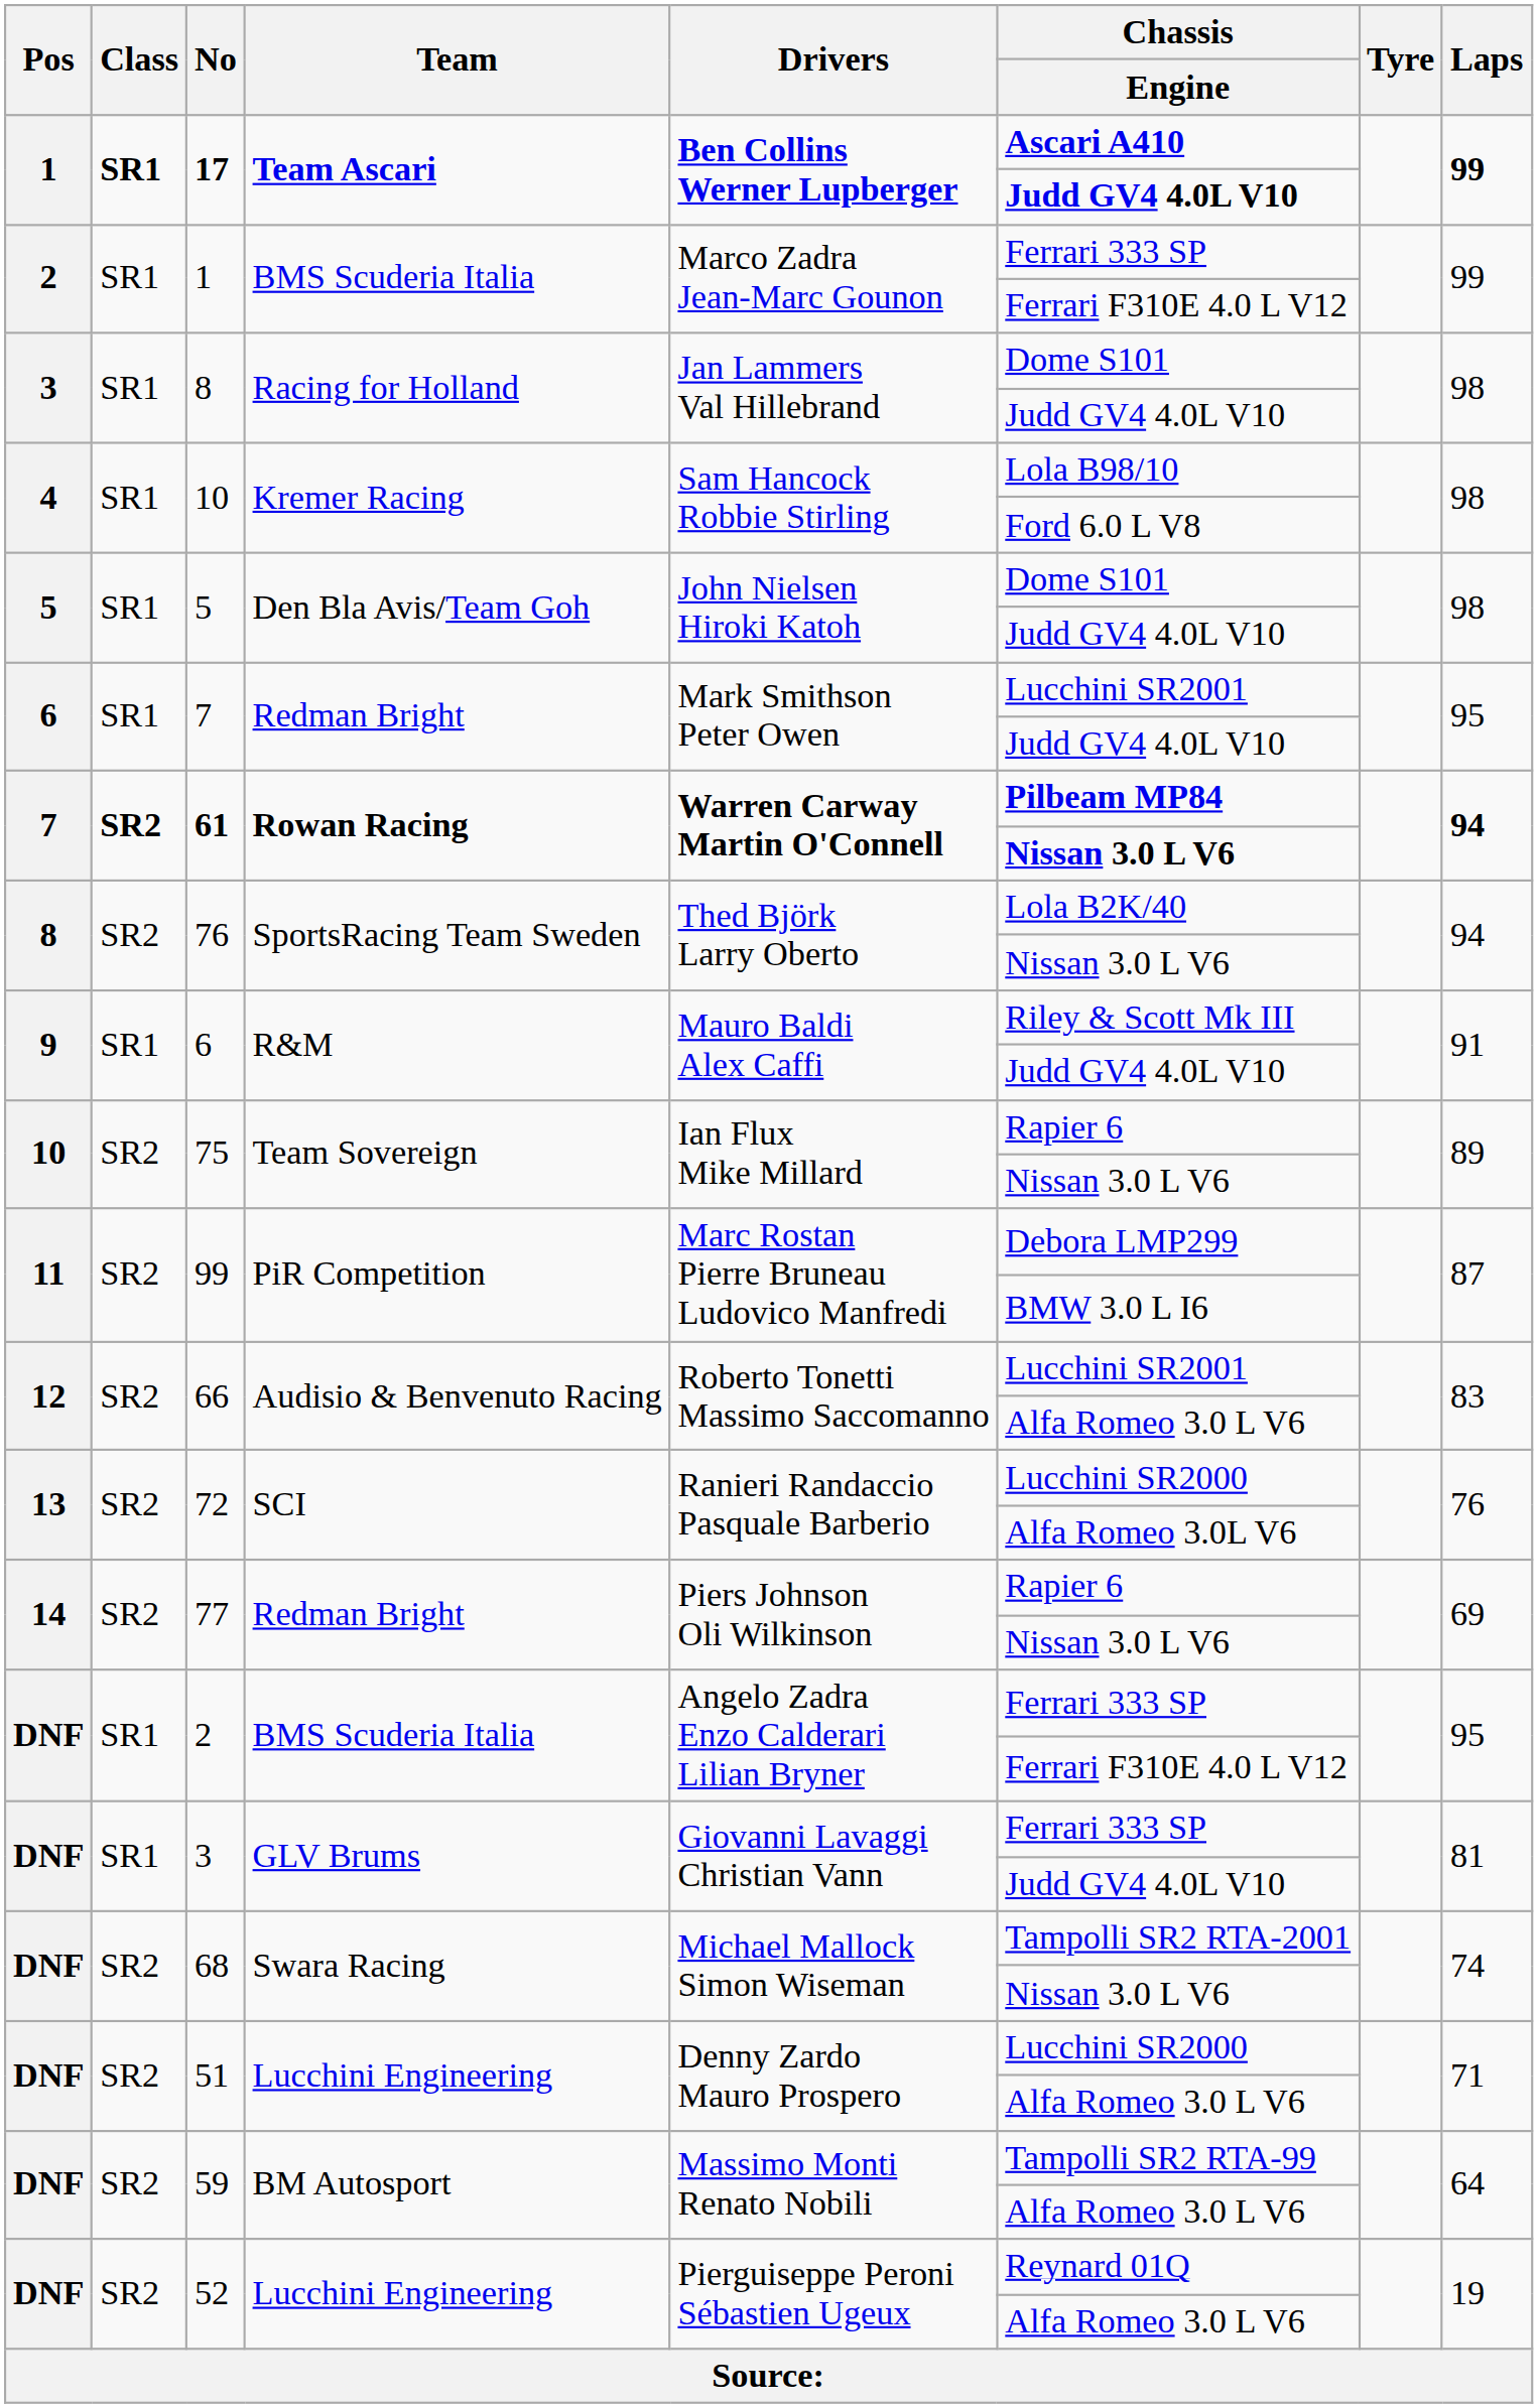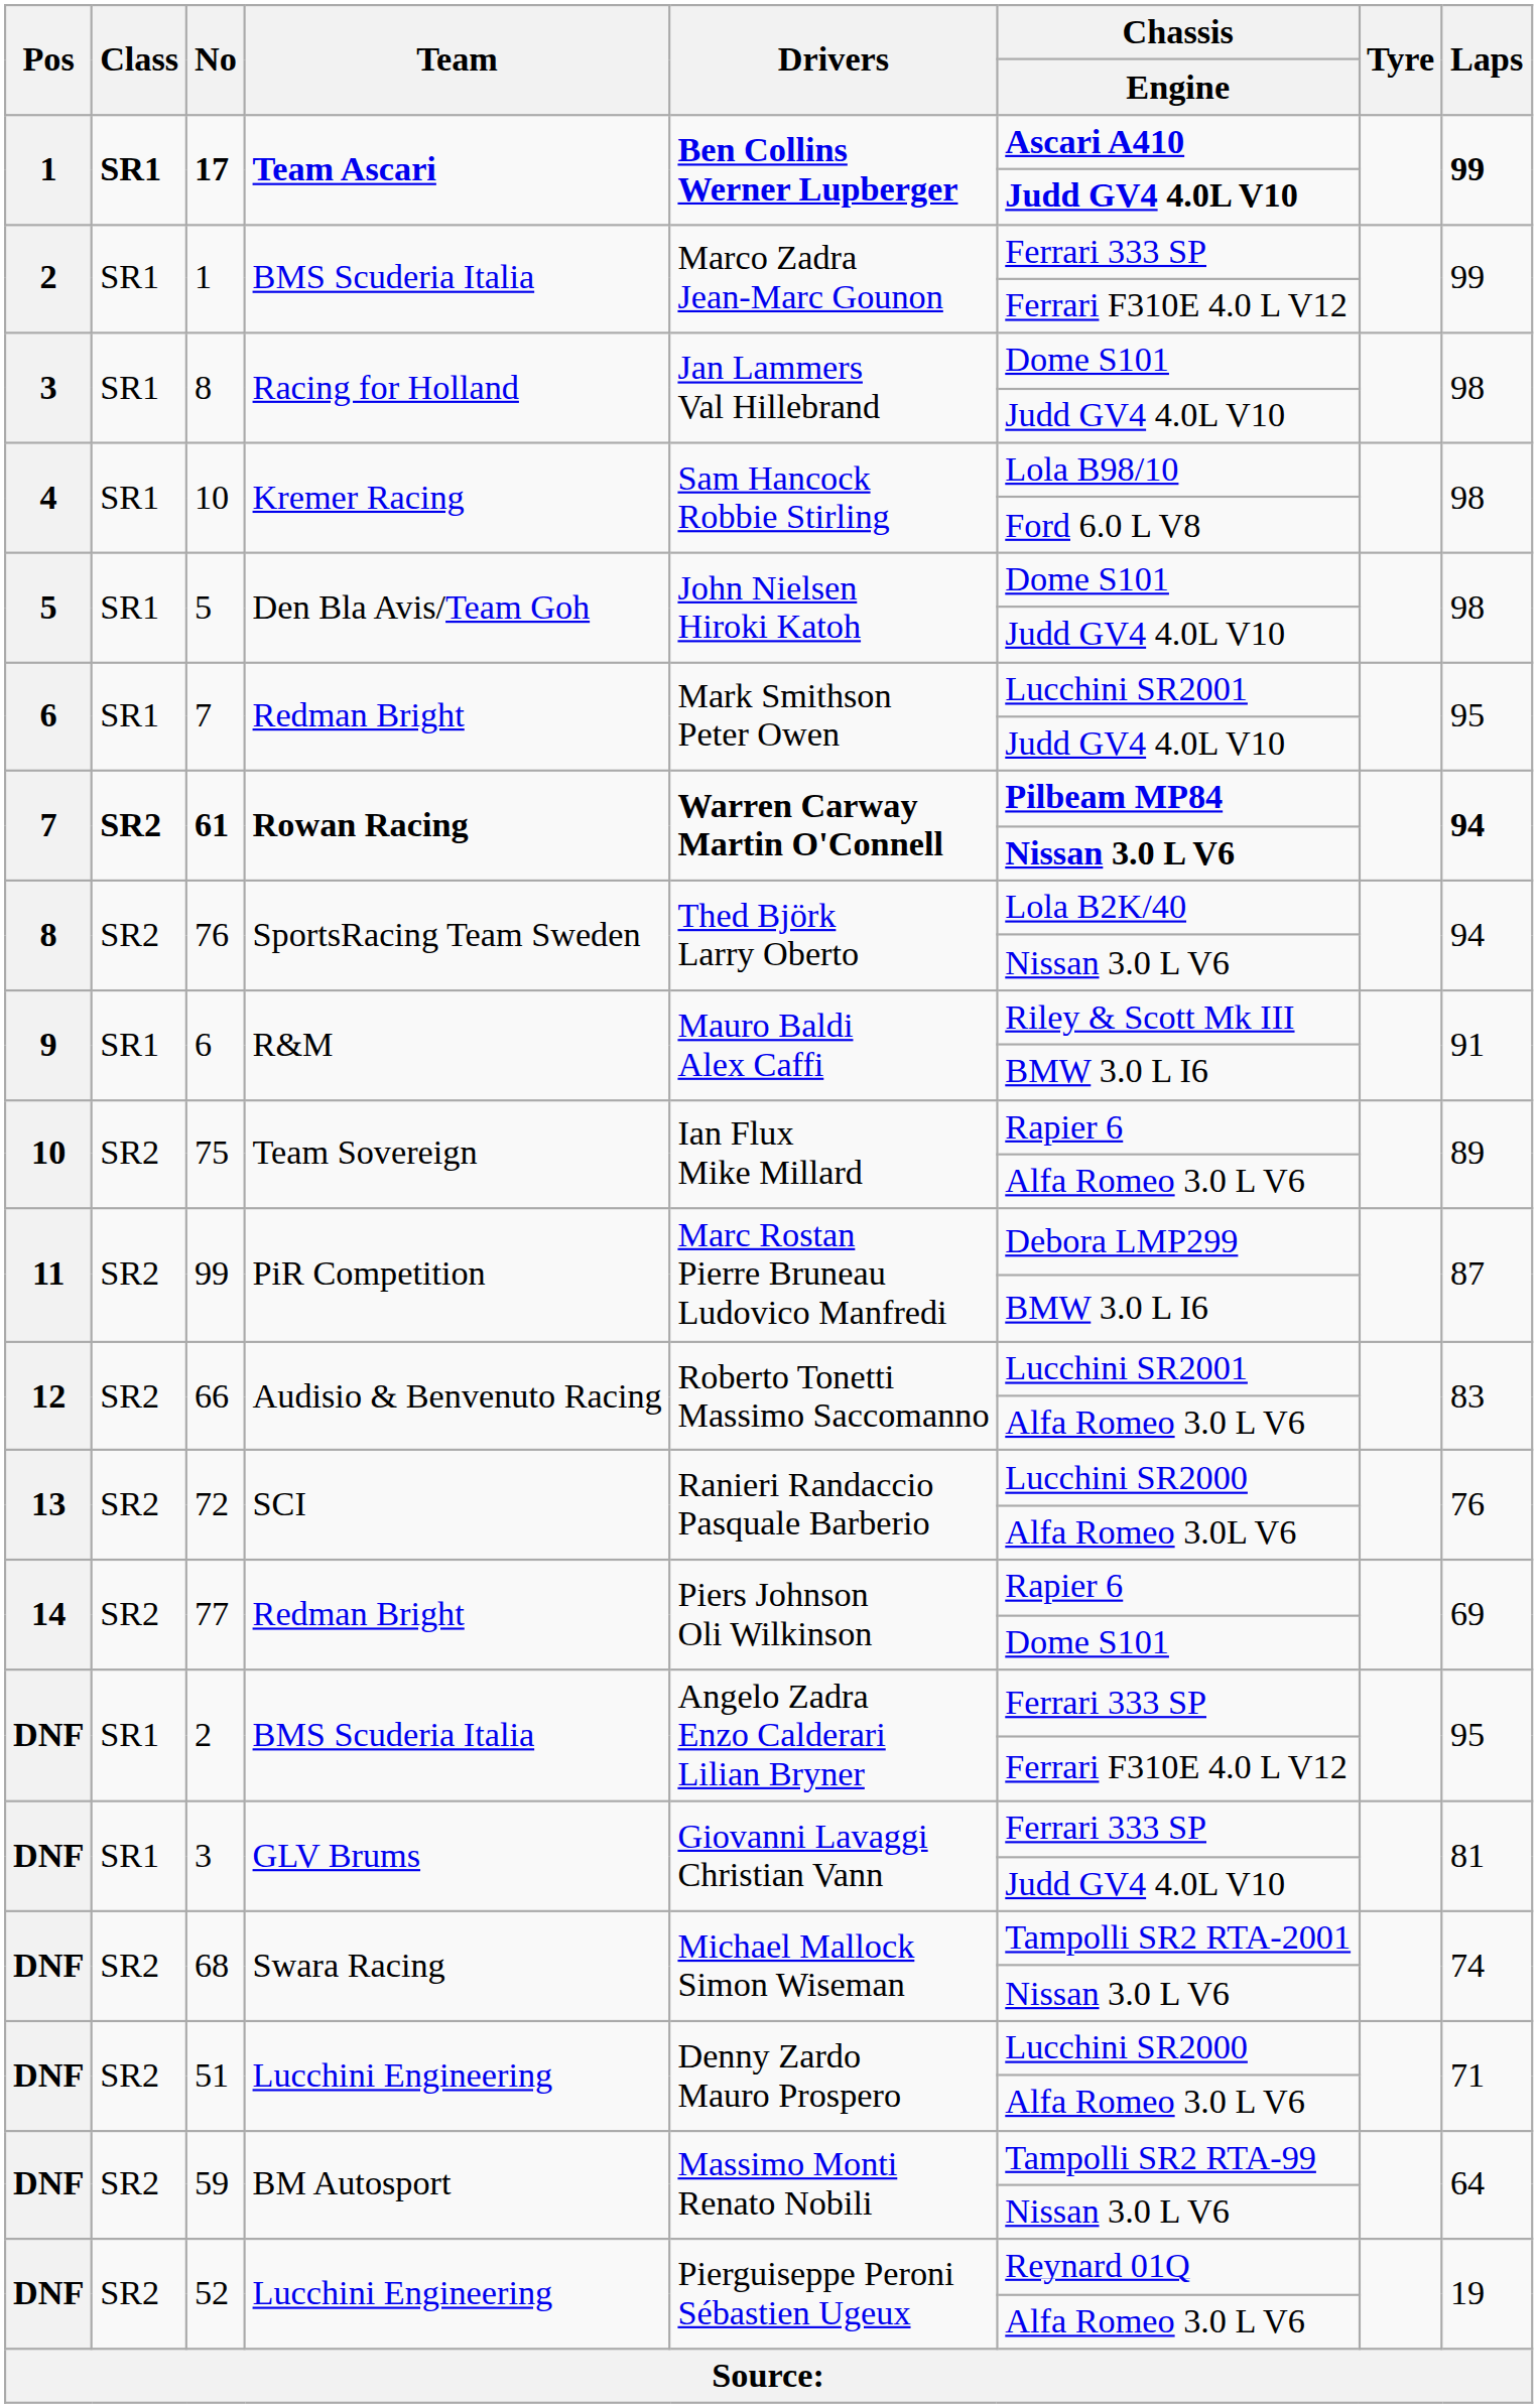row 20 | Chassis / Engine: Judd GV4 4.0L V10 -> BMW 3.0 L I6
row 22 | Chassis / Engine: Nissan 3.0 L V6 -> Alfa Romeo 3.0 L V6
row 30 | Chassis / Engine: Nissan 3.0 L V6 -> Dome S101
row 40 | Chassis / Engine: Alfa Romeo 3.0 L V6 -> Nissan 3.0 L V6
